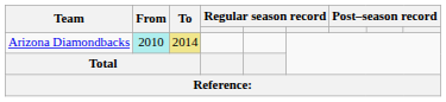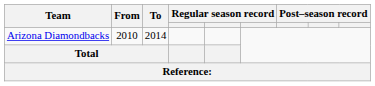Arizona Diamondbacks | From: paleturquoise background -> no background
Arizona Diamondbacks | To: khaki background -> no background
